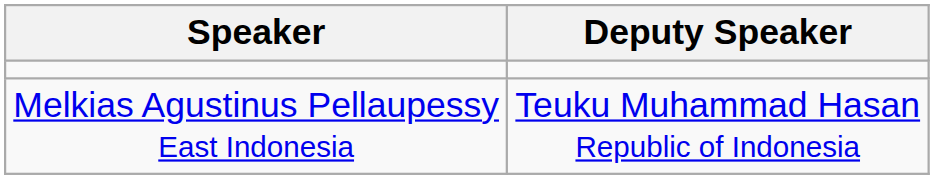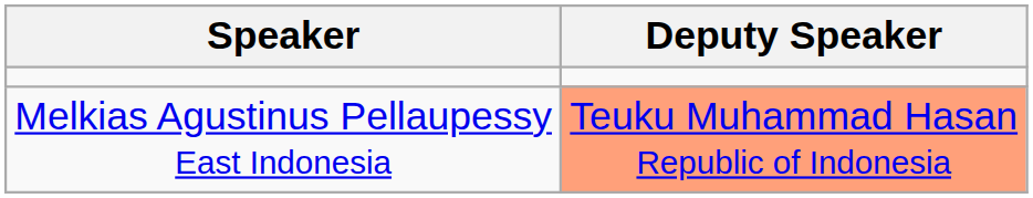Melkias Agustinus Pellaupessy East Indonesia | Deputy Speaker: no background -> lightsalmon background
